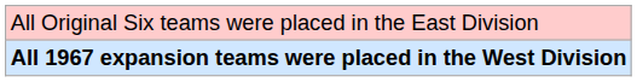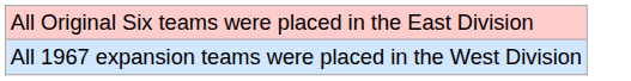row 2 | column 1: bold -> normal
